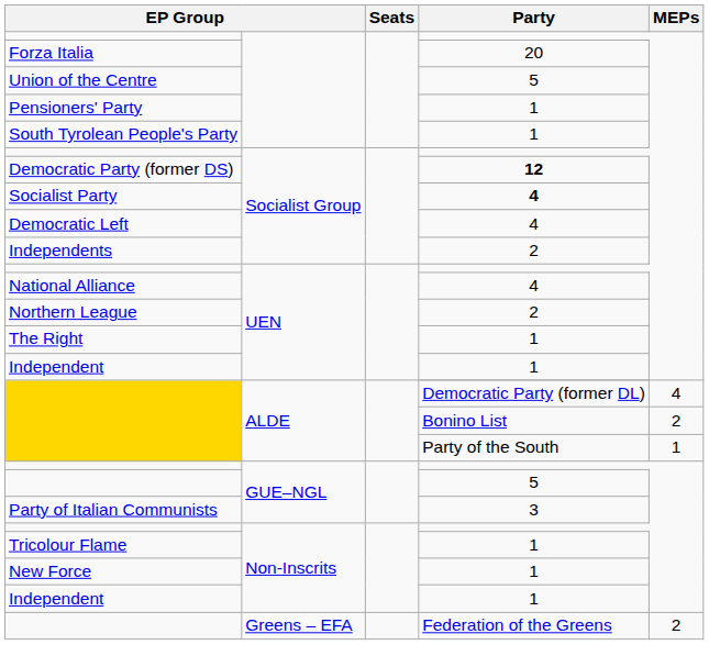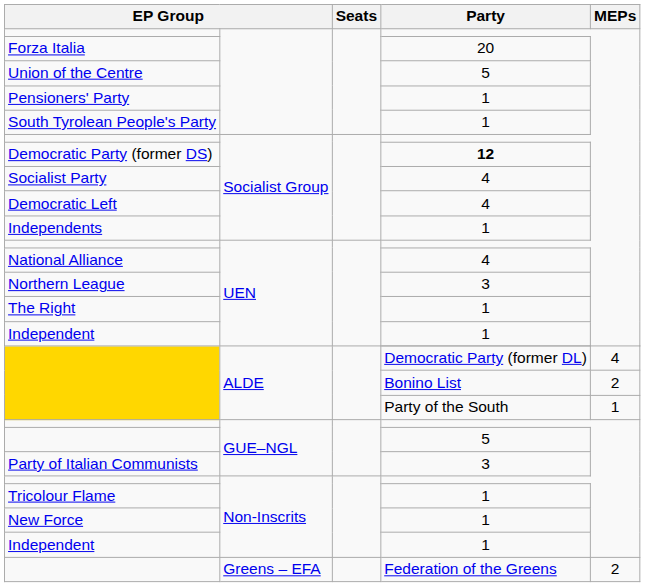Socialist Party | Party: bold -> normal
Independents | Party: 2 -> 1
Northern League | Party: 2 -> 3
